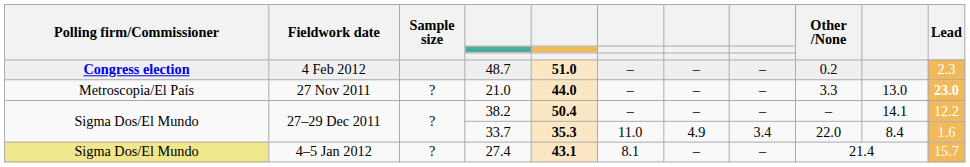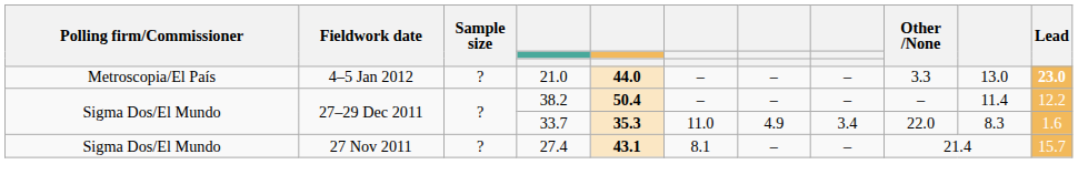- row: Congress election | 4 Feb 2012 | 48.7 | 51.0 | – | – | – | 0.2 | 2.3
21.0 | Fieldwork date: 27 Nov 2011 -> 4–5 Jan 2012
38.2 | column 10: 14.1 -> 11.4
33.7 | column 10: 8.4 -> 8.3
27.4 | Polling firm/Commissioner: khaki background -> no background
27.4 | Fieldwork date: 4–5 Jan 2012 -> 27 Nov 2011
